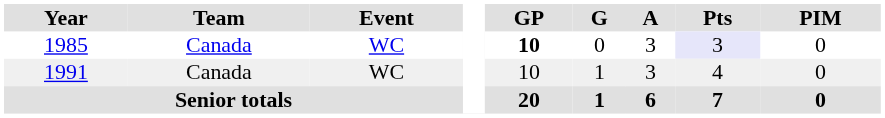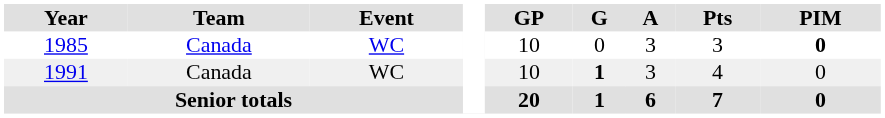1985 | GP: bold -> normal
1985 | Pts: lavender background -> no background
1985 | PIM: normal -> bold
1991 | G: normal -> bold
